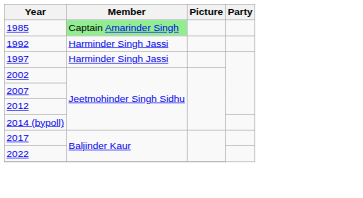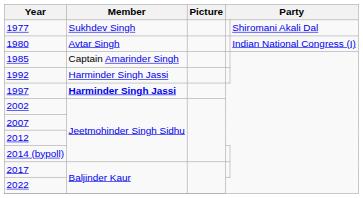+ row: 1977 | Sukhdev Singh | Shiromani Akali Dal
+ row: 1980 | Avtar Singh | Indian National Congress (I)
1985 | Member: lightgreen background -> no background
1997 | Member: normal -> bold
